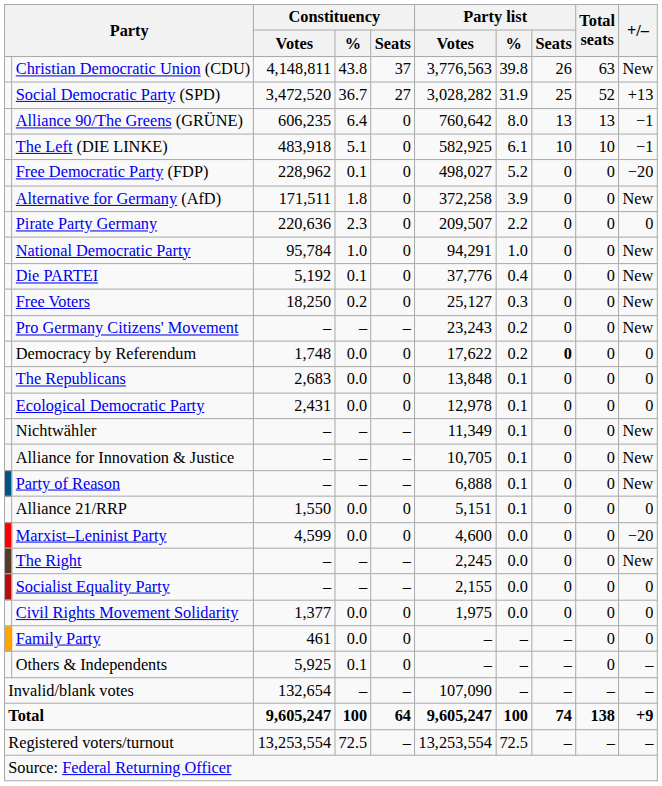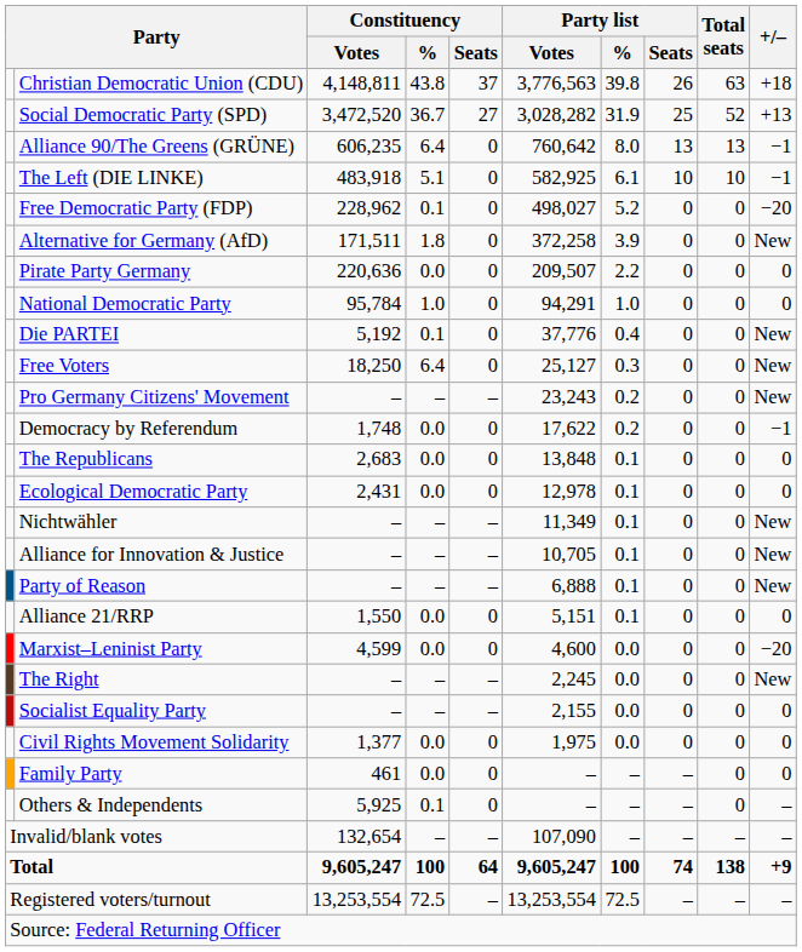Christian Democratic Union (CDU) | +/–: New -> +18
Pirate Party Germany | Constituency / %: 2.3 -> 0.0
National Democratic Party | +/–: New -> 0
Free Voters | Constituency / %: 0.2 -> 6.4
Democracy by Referendum | Party list / Seats: bold -> normal
Democracy by Referendum | +/–: 0 -> −1
